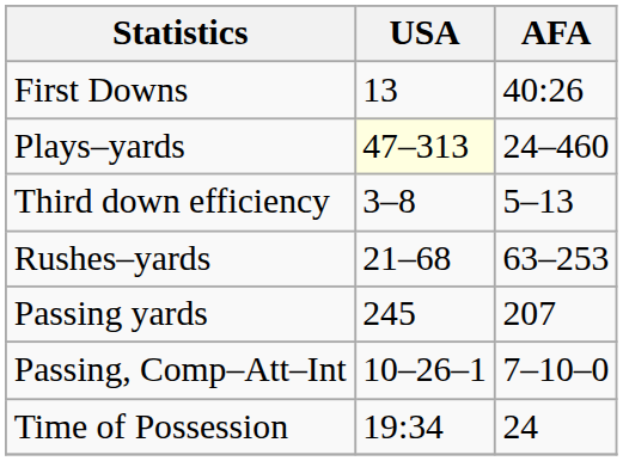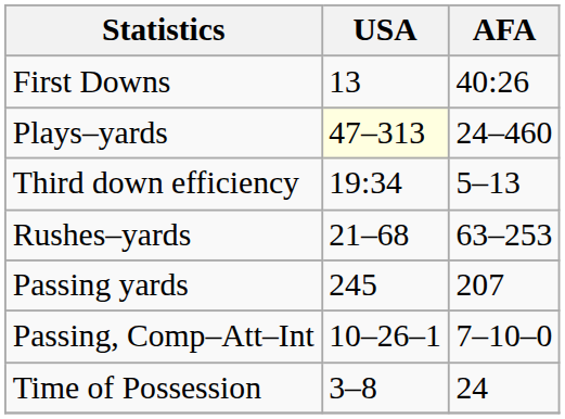Third down efficiency | USA: 3–8 -> 19:34
Time of Possession | USA: 19:34 -> 3–8
